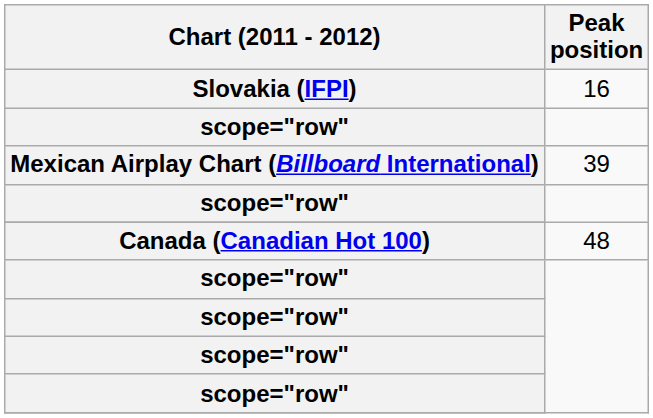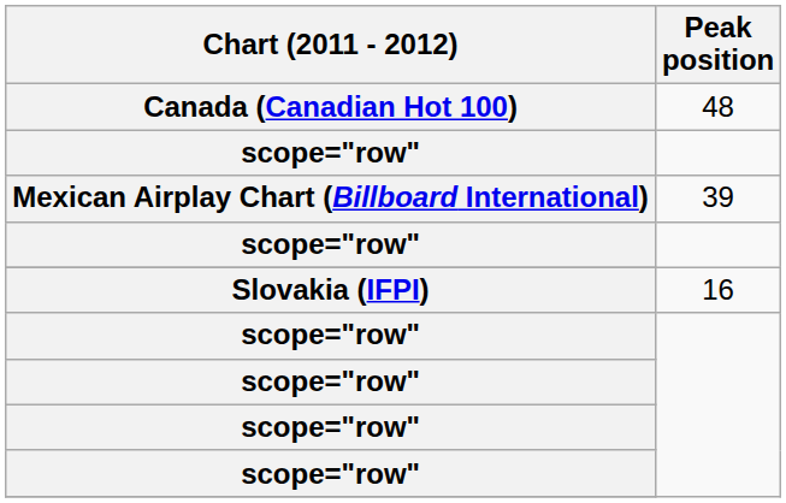rows swapped: Canada (Canadian Hot 100) <-> Slovakia (IFPI)
